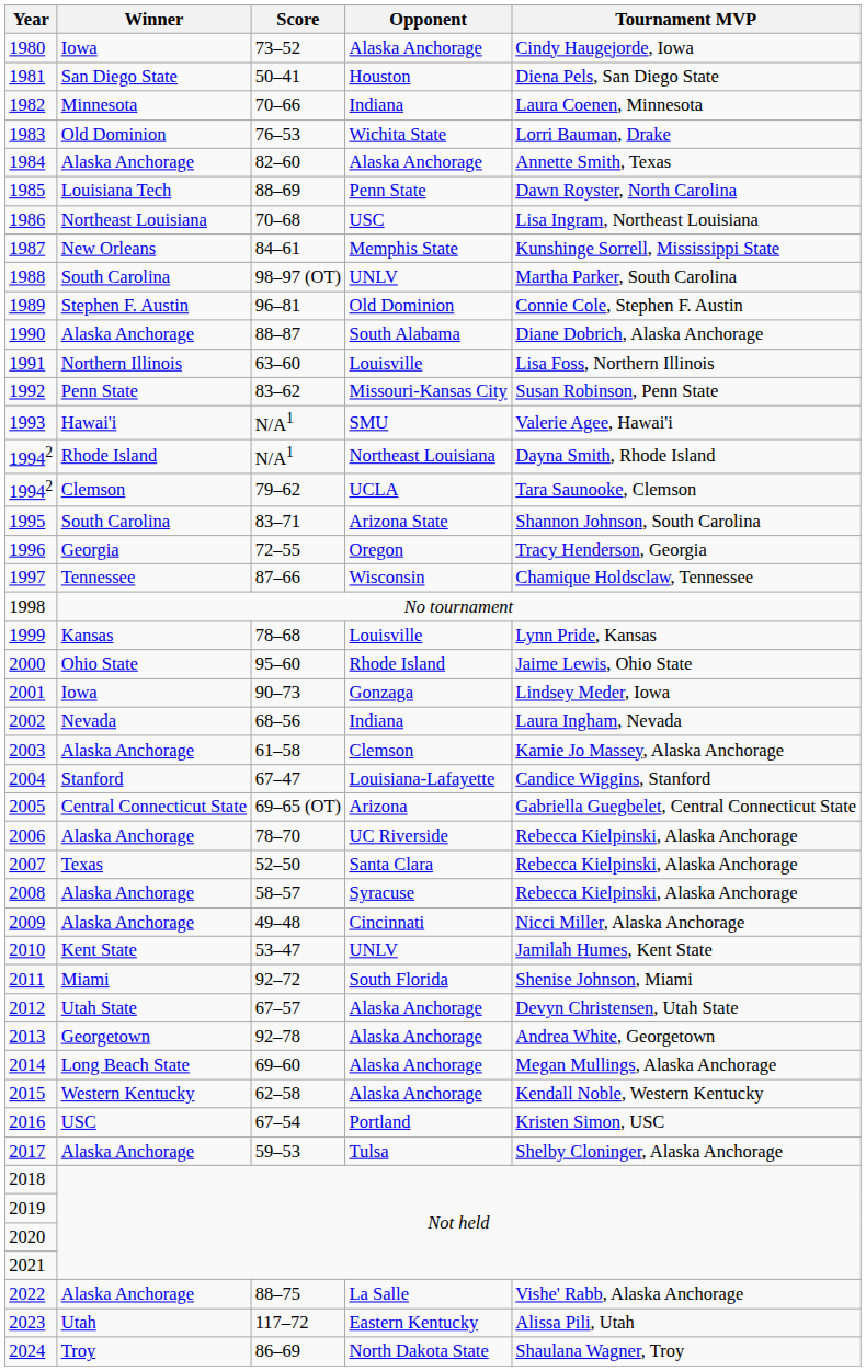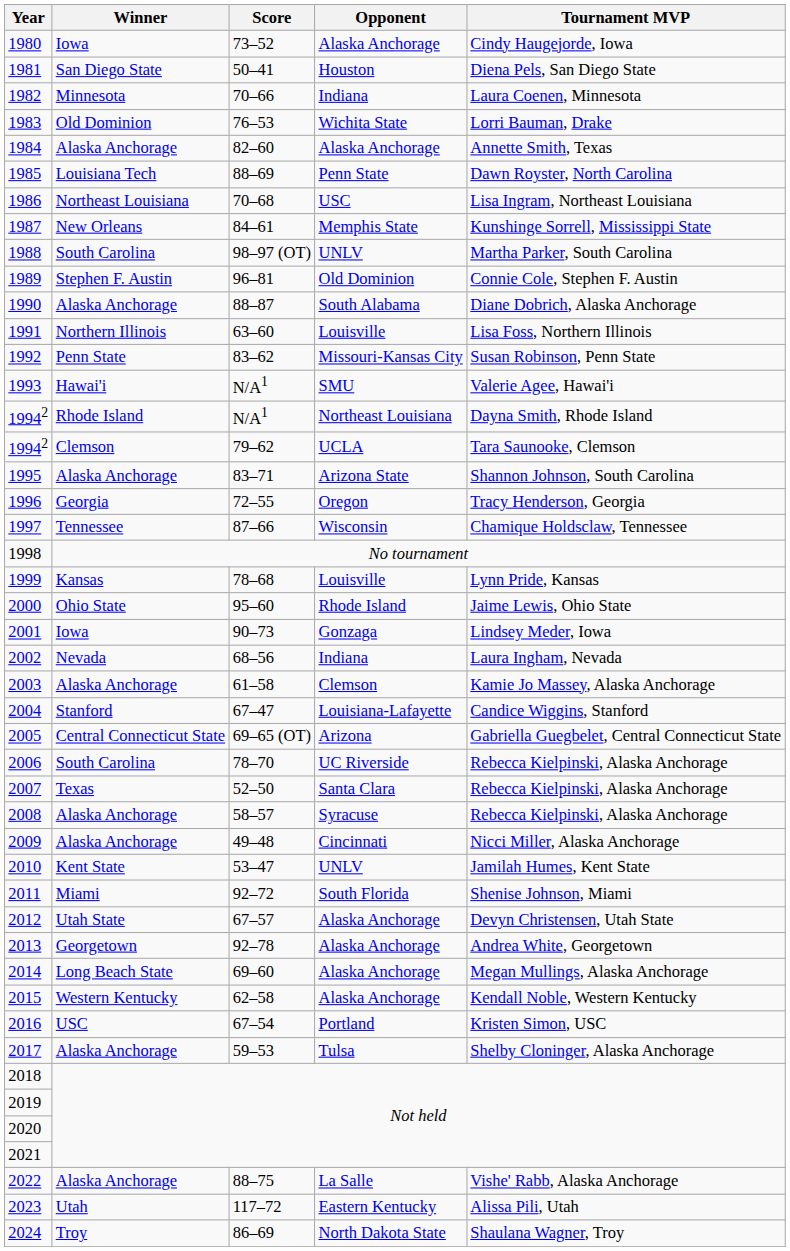1995 | Winner: South Carolina -> Alaska Anchorage
2006 | Winner: Alaska Anchorage -> South Carolina
